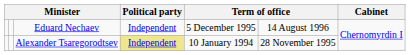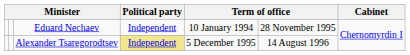Eduard Nechaev | column 5: 5 December 1995 -> 10 January 1994
Eduard Nechaev | column 6: 14 August 1996 -> 28 November 1995
Alexander Tsaregorodtsev | column 5: 10 January 1994 -> 5 December 1995
Alexander Tsaregorodtsev | column 6: 28 November 1995 -> 14 August 1996
